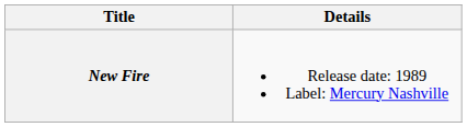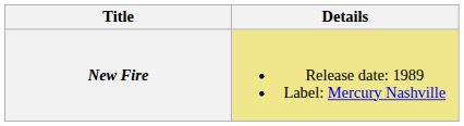New Fire | Details: no background -> khaki background
